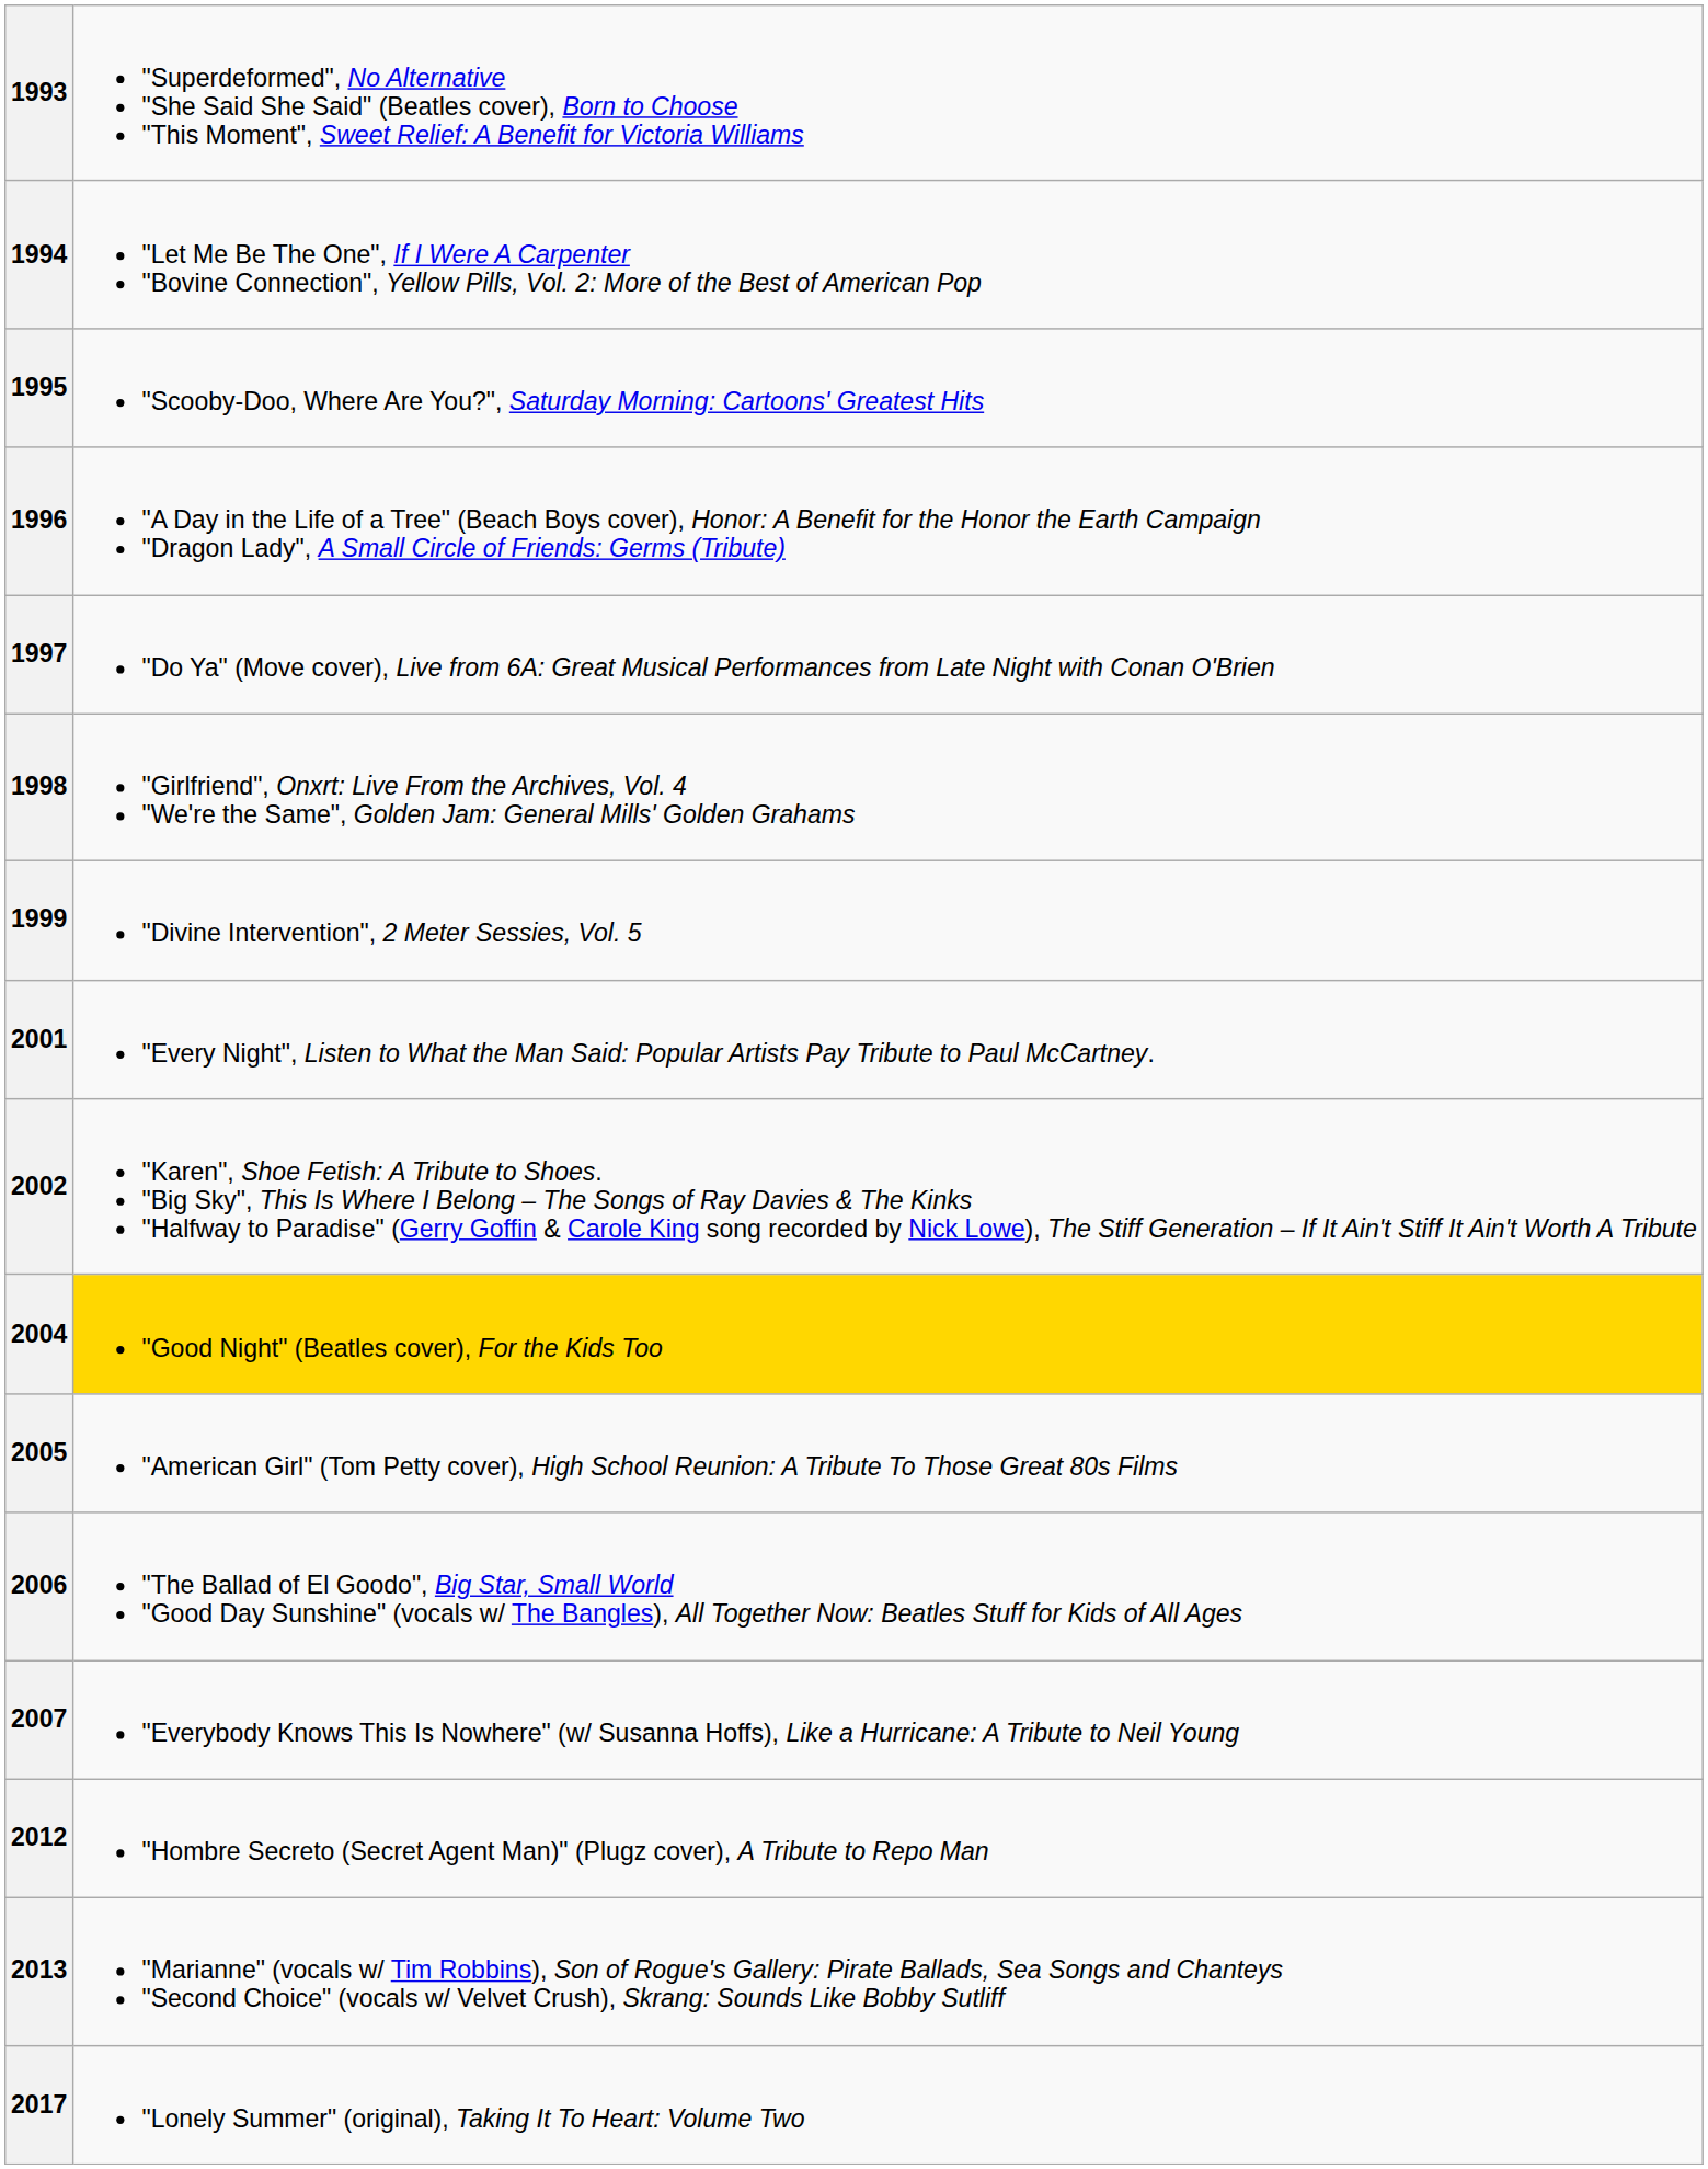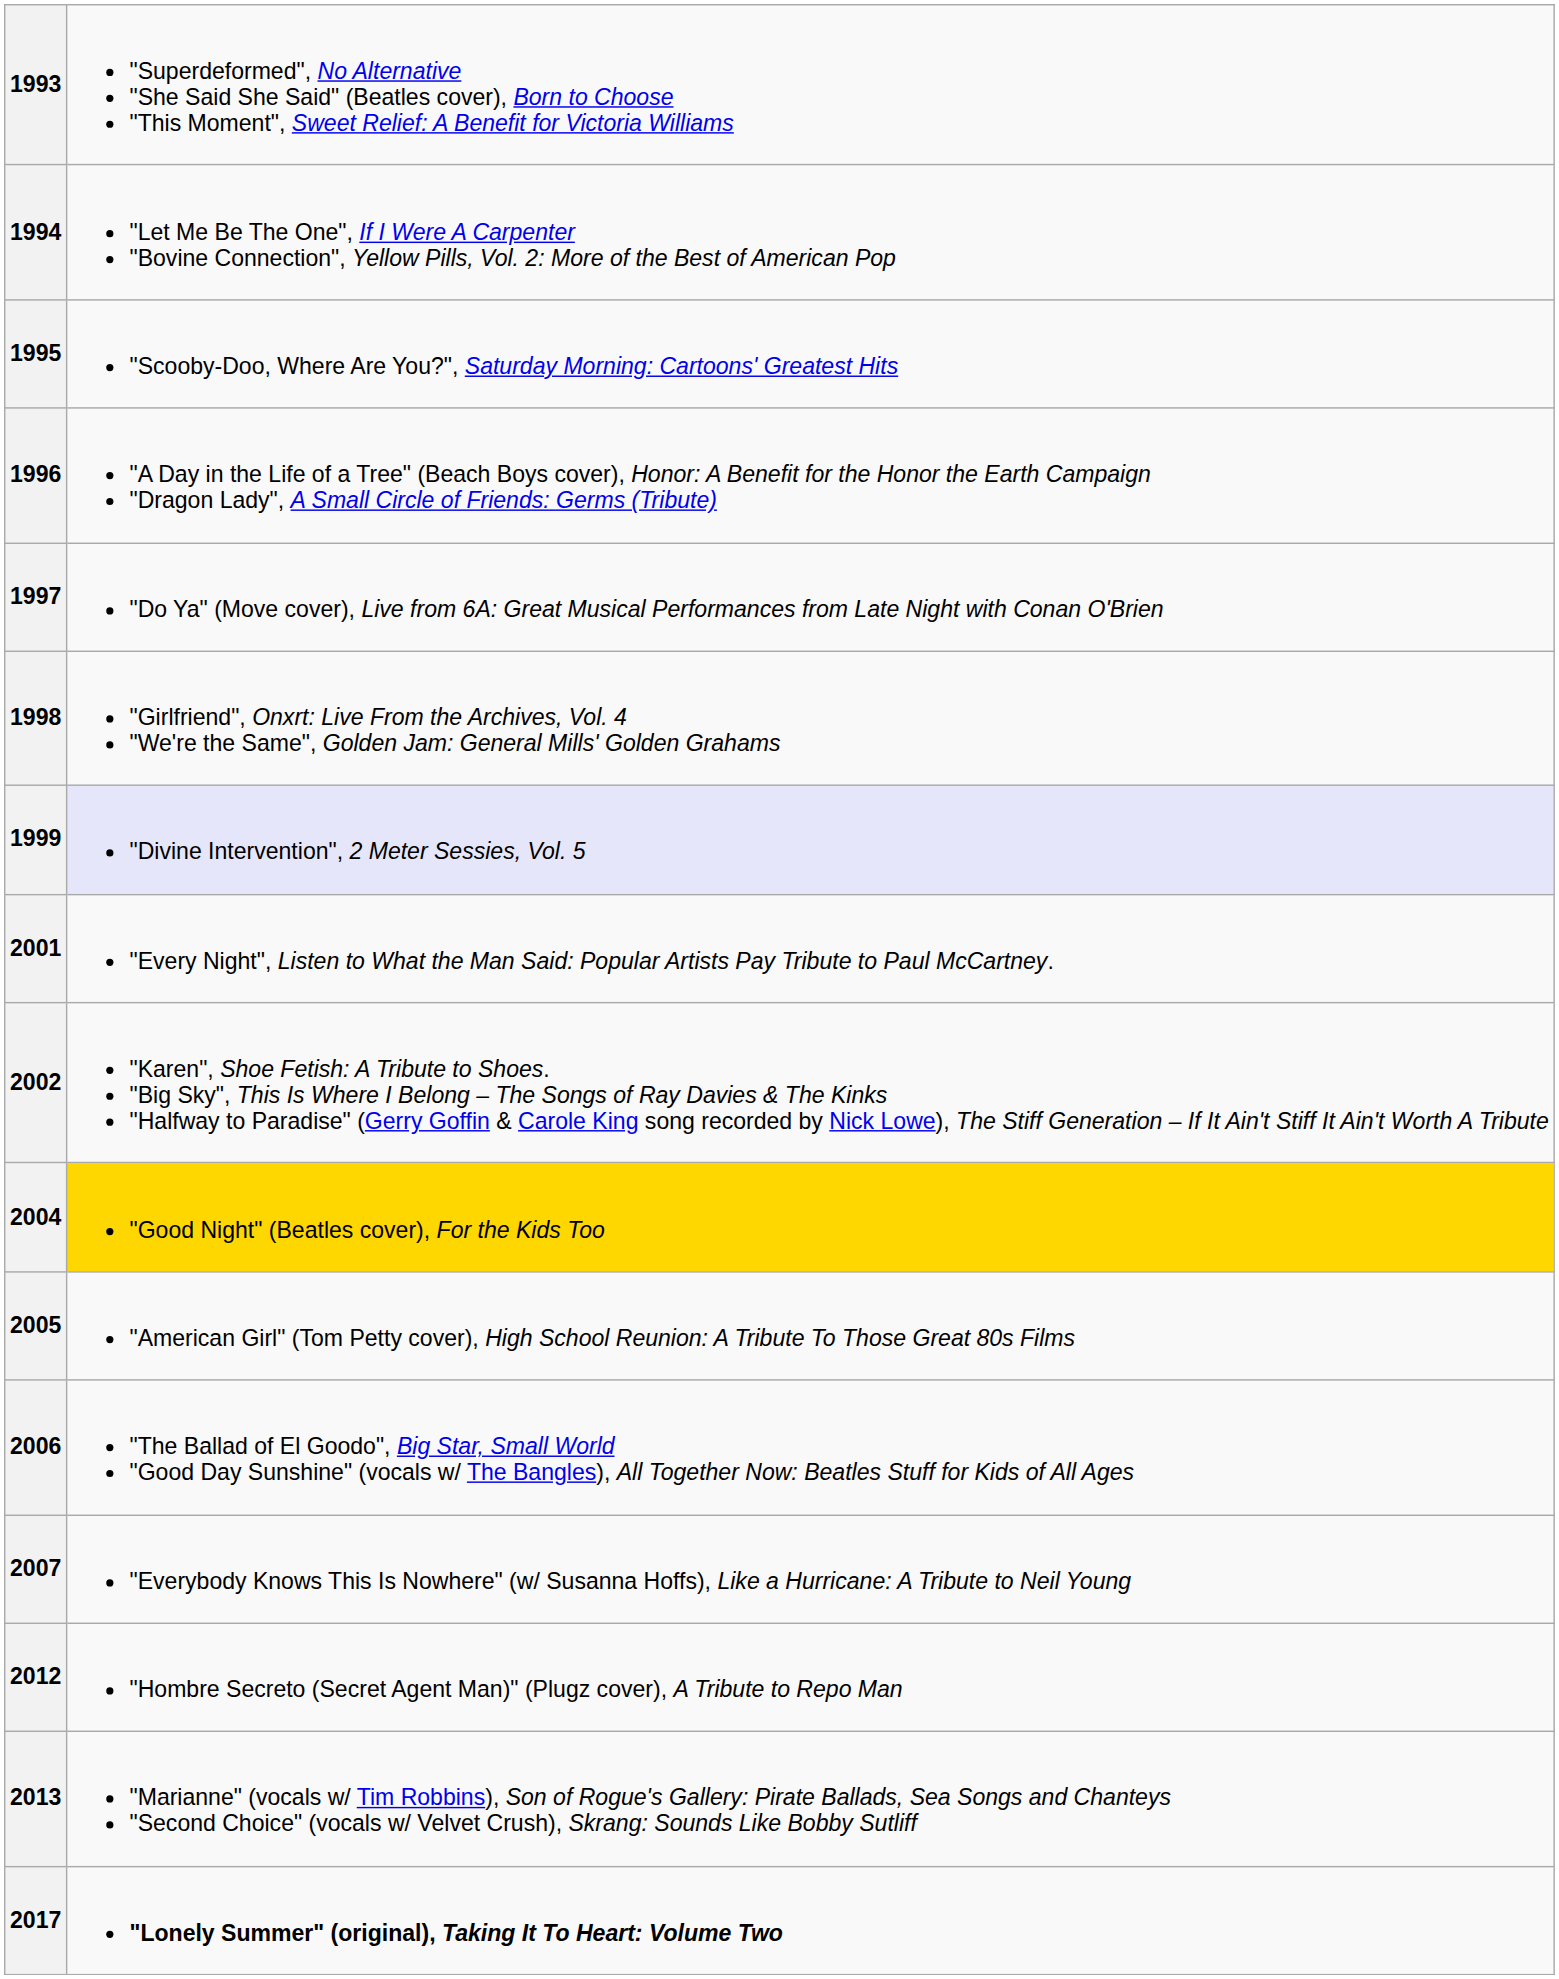1999 | column 2: no background -> lavender background
2017 | column 2: normal -> bold
